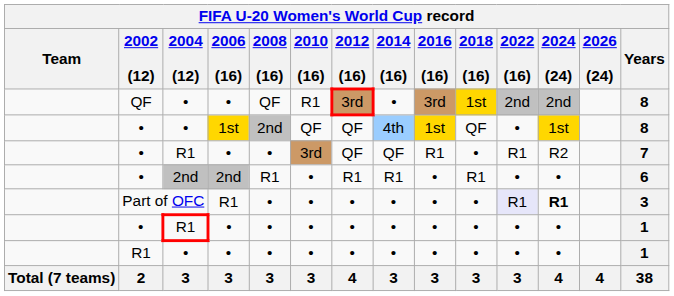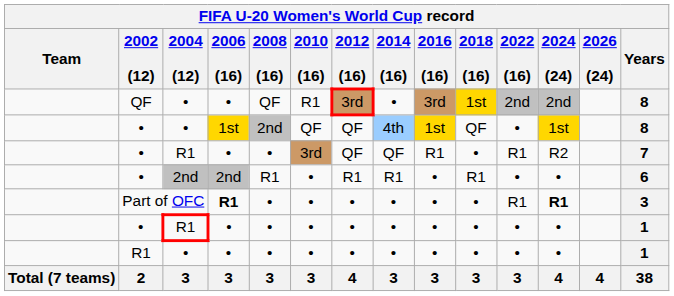Part of OFC | 2006 (16): normal -> bold
Part of OFC | 2022 (16): lavender background -> no background
